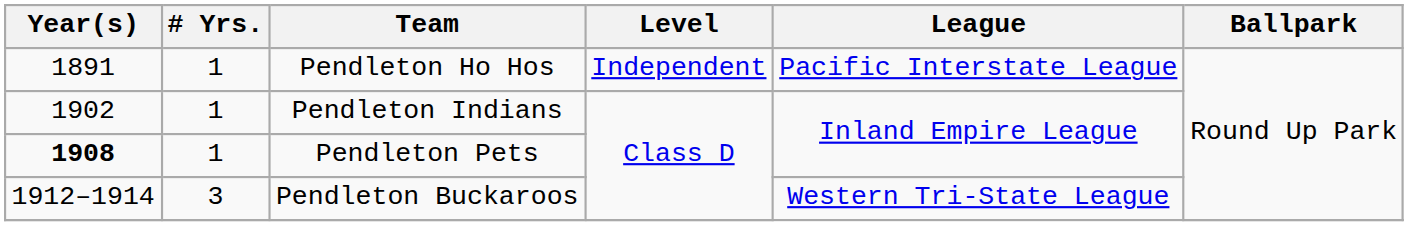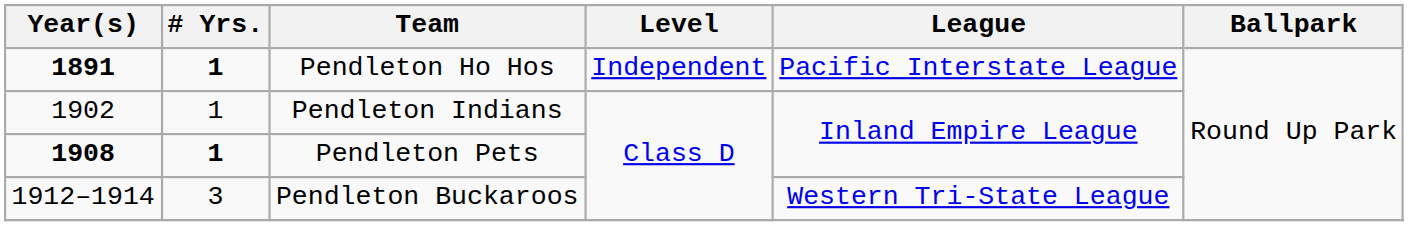Pendleton Ho Hos | Year(s): normal -> bold
Pendleton Ho Hos | # Yrs.: normal -> bold
Pendleton Pets | # Yrs.: normal -> bold
